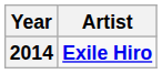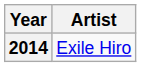2014 | Artist: bold -> normal
